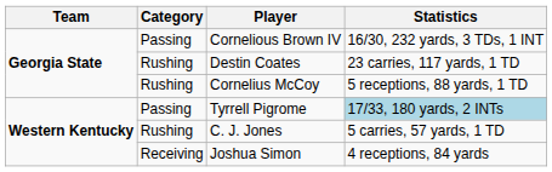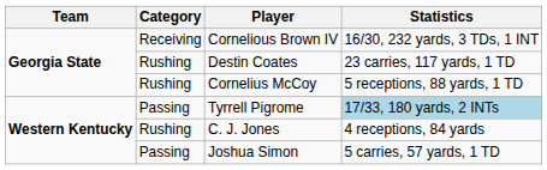Cornelious Brown IV | Category: Passing -> Receiving
C. J. Jones | Statistics: 5 carries, 57 yards, 1 TD -> 4 receptions, 84 yards
Joshua Simon | Category: Receiving -> Passing
Joshua Simon | Statistics: 4 receptions, 84 yards -> 5 carries, 57 yards, 1 TD
